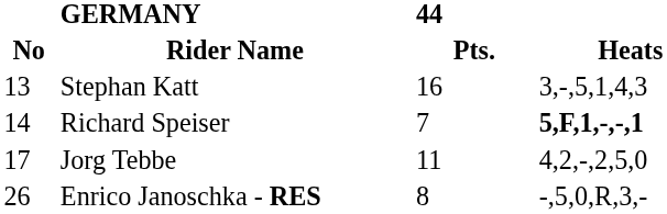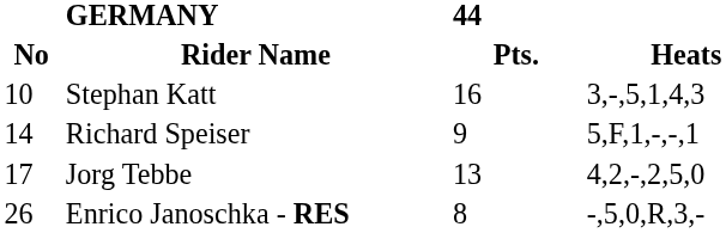Stephan Katt | No: 13 -> 10
Richard Speiser | 44 / Pts.: 7 -> 9
Richard Speiser | Heats: bold -> normal
Jorg Tebbe | 44 / Pts.: 11 -> 13
